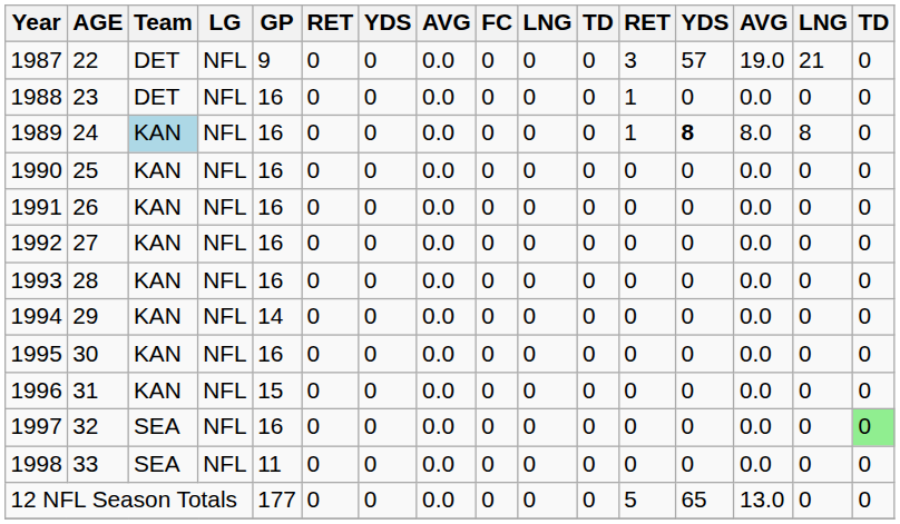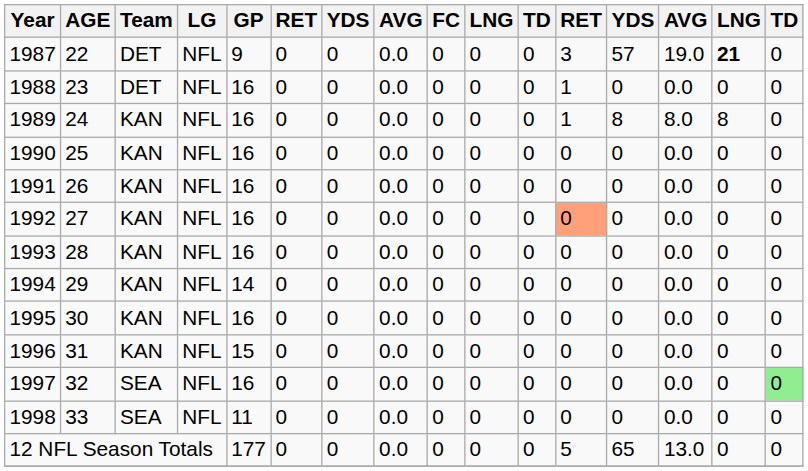1987 | column 15: normal -> bold
1989 | Team: lightblue background -> no background
1989 | column 13: bold -> normal
1992 | column 12: no background -> lightsalmon background
